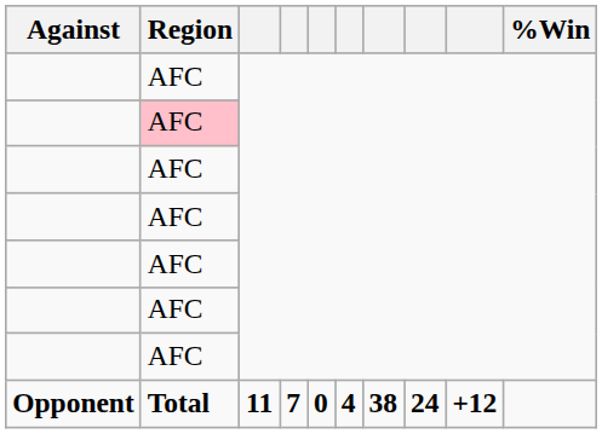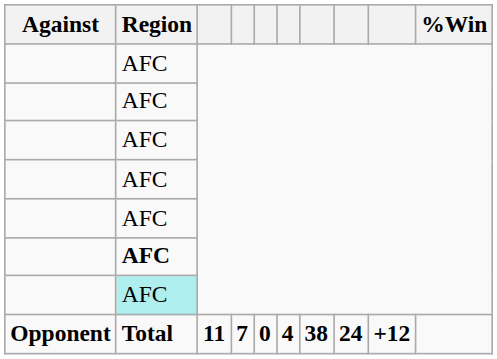row 3 | Region: pink background -> no background
row 7 | Region: normal -> bold
row 8 | Region: no background -> paleturquoise background
